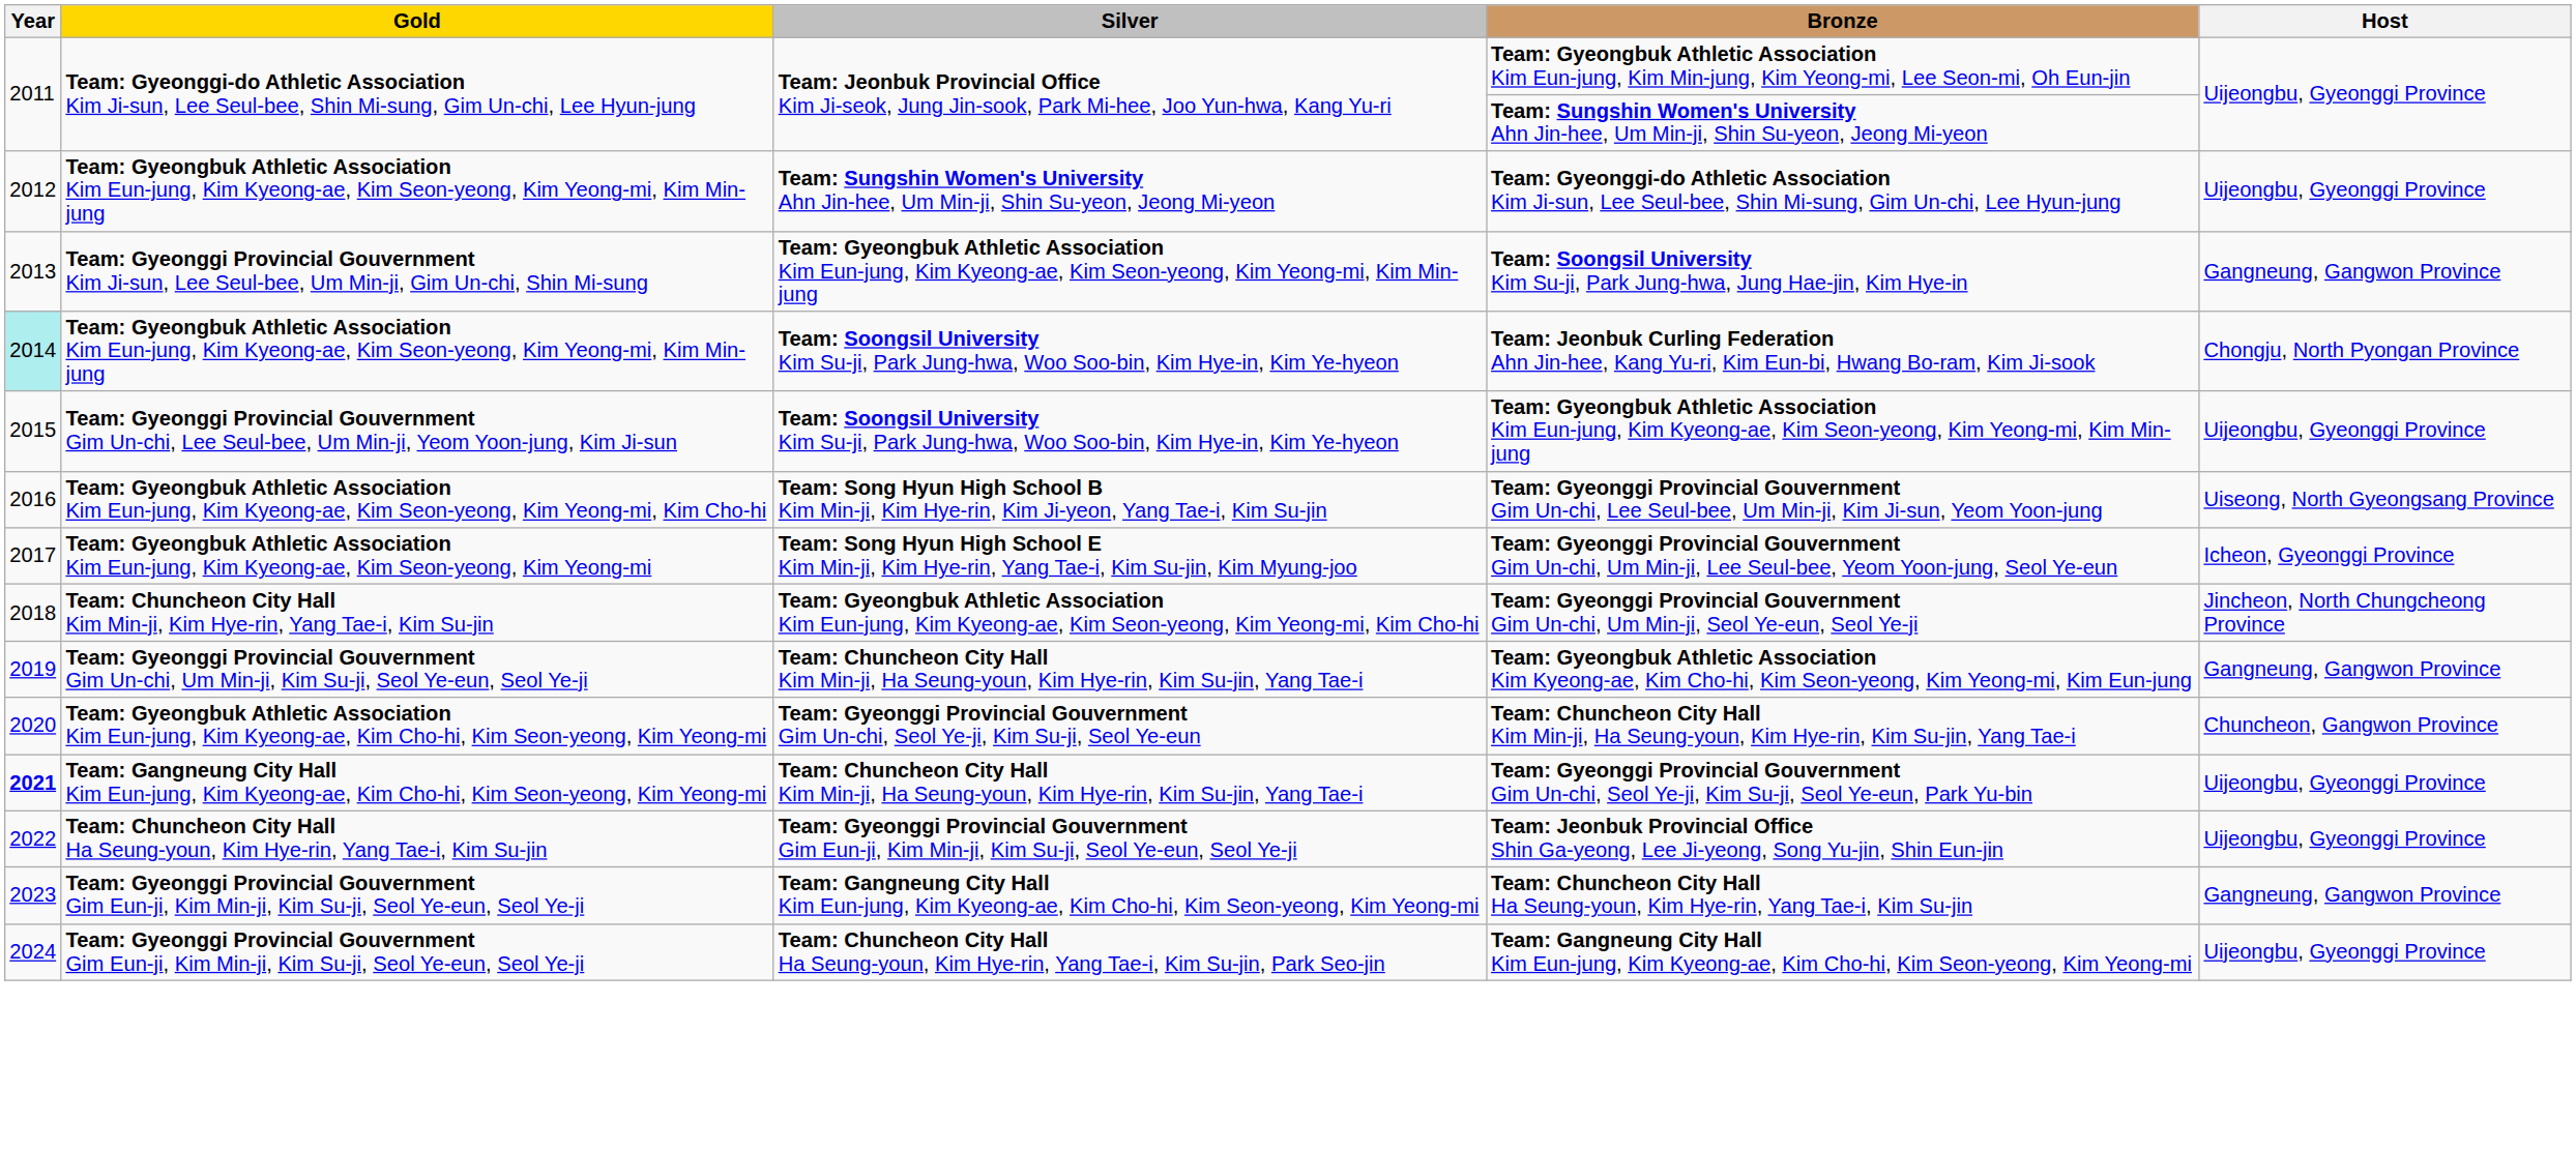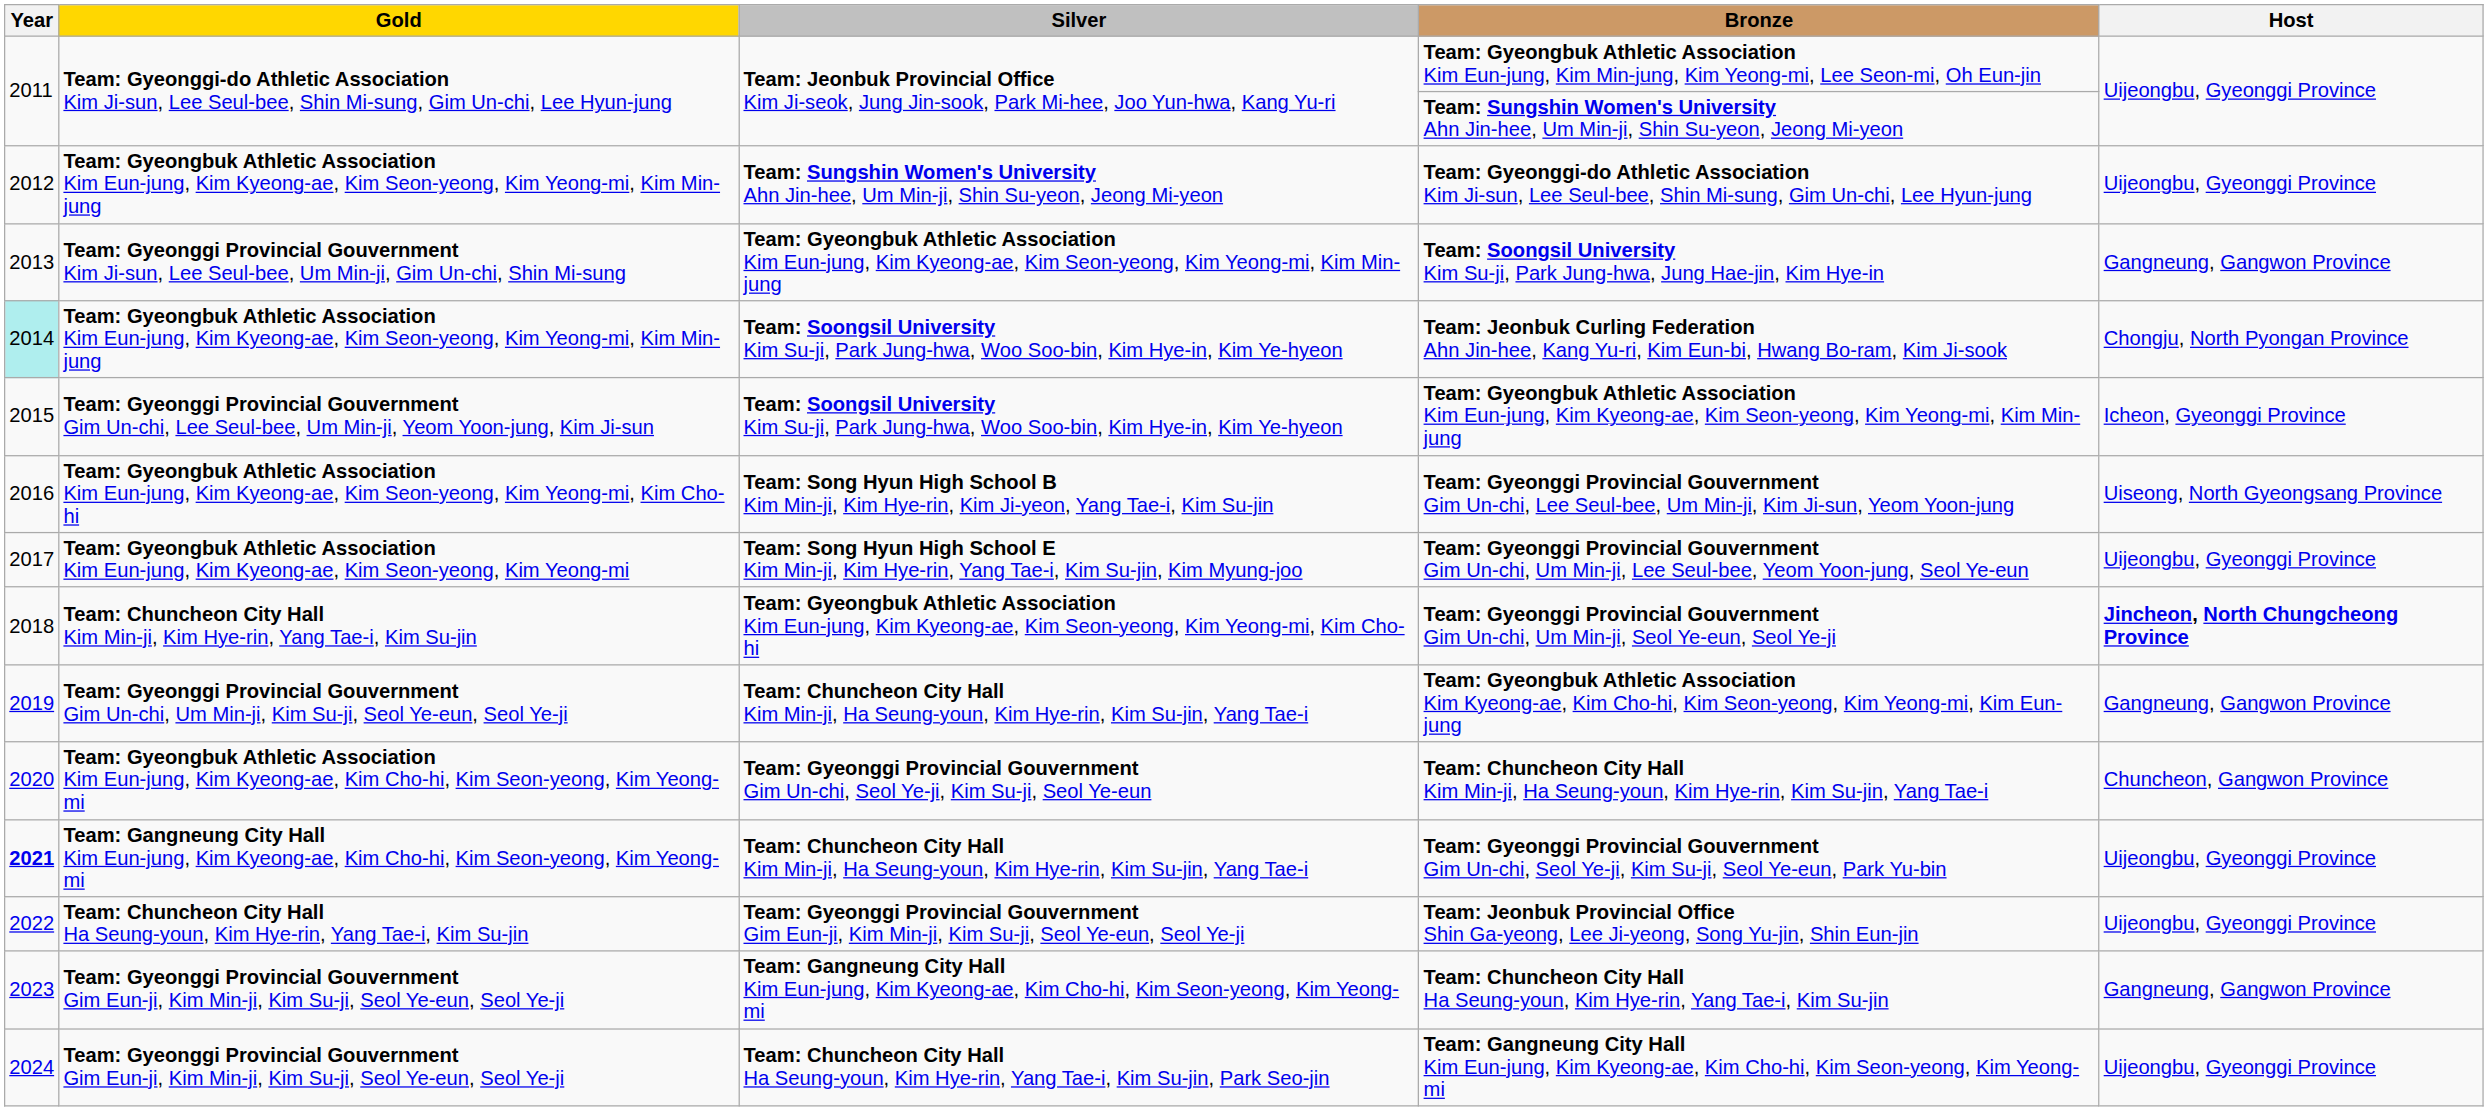row 7 | Host: Uijeongbu, Gyeonggi Province -> Icheon, Gyeonggi Province
row 9 | Host: Icheon, Gyeonggi Province -> Uijeongbu, Gyeonggi Province
row 10 | Host: normal -> bold
